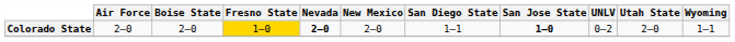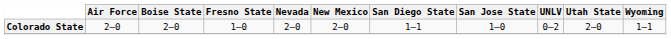Colorado State | Fresno State: gold background -> no background
Colorado State | Nevada: bold -> normal
Colorado State | San Jose State: bold -> normal
